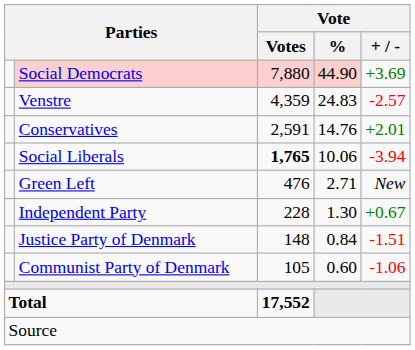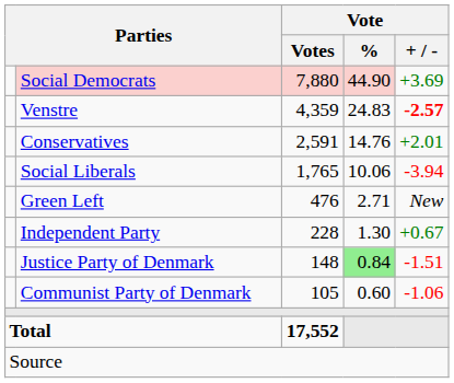Venstre | Vote / + / -: normal -> bold
Social Liberals | Vote / Votes: bold -> normal
Justice Party of Denmark | Vote / %: no background -> lightgreen background
